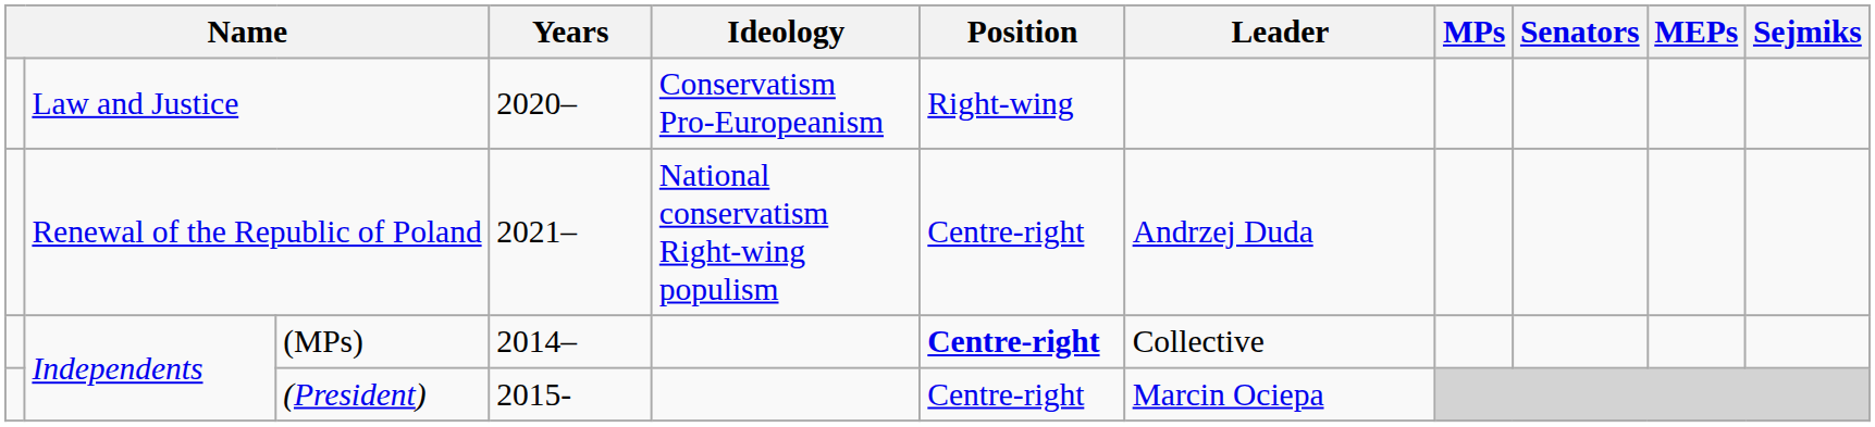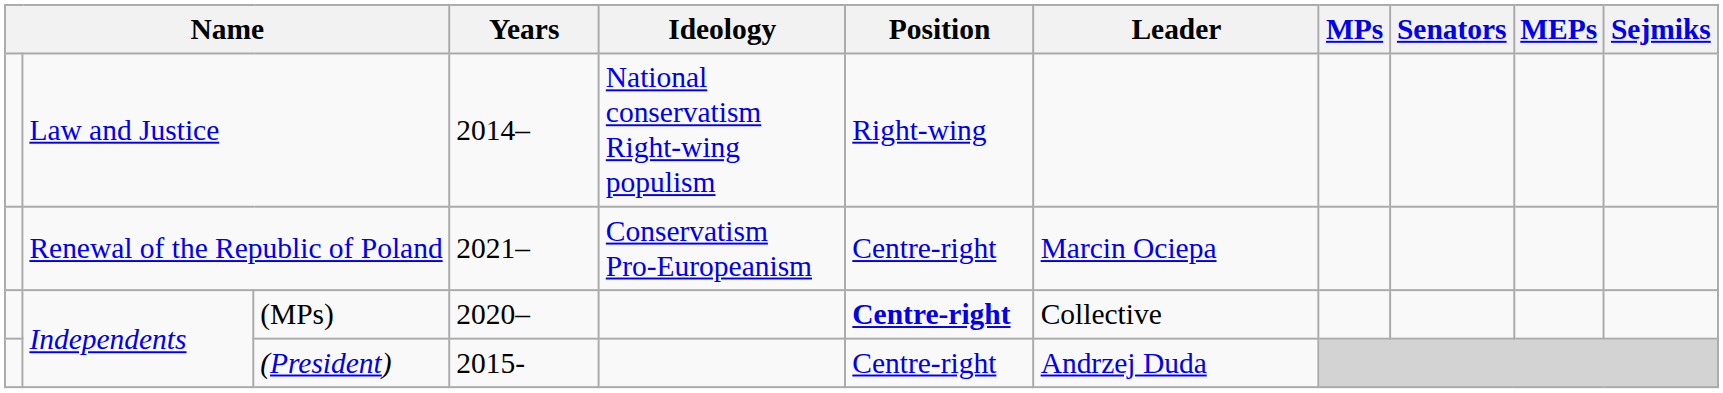Law and Justice | Years: 2020– -> 2014–
Law and Justice | Ideology: Conservatism Pro-Europeanism -> National conservatism Right-wing populism
Renewal of the Republic of Poland | Ideology: National conservatism Right-wing populism -> Conservatism Pro-Europeanism
Renewal of the Republic of Poland | Leader: Andrzej Duda -> Marcin Ociepa
(MPs) | Years: 2014– -> 2020–
(President) | Leader: Marcin Ociepa -> Andrzej Duda
